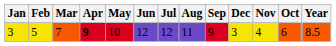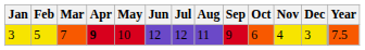columns swapped: Oct <-> Dec
row 2 | Year: 8.5 -> 7.5
